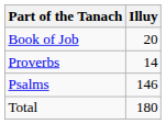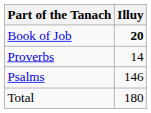Book of Job | Illuy: normal -> bold
